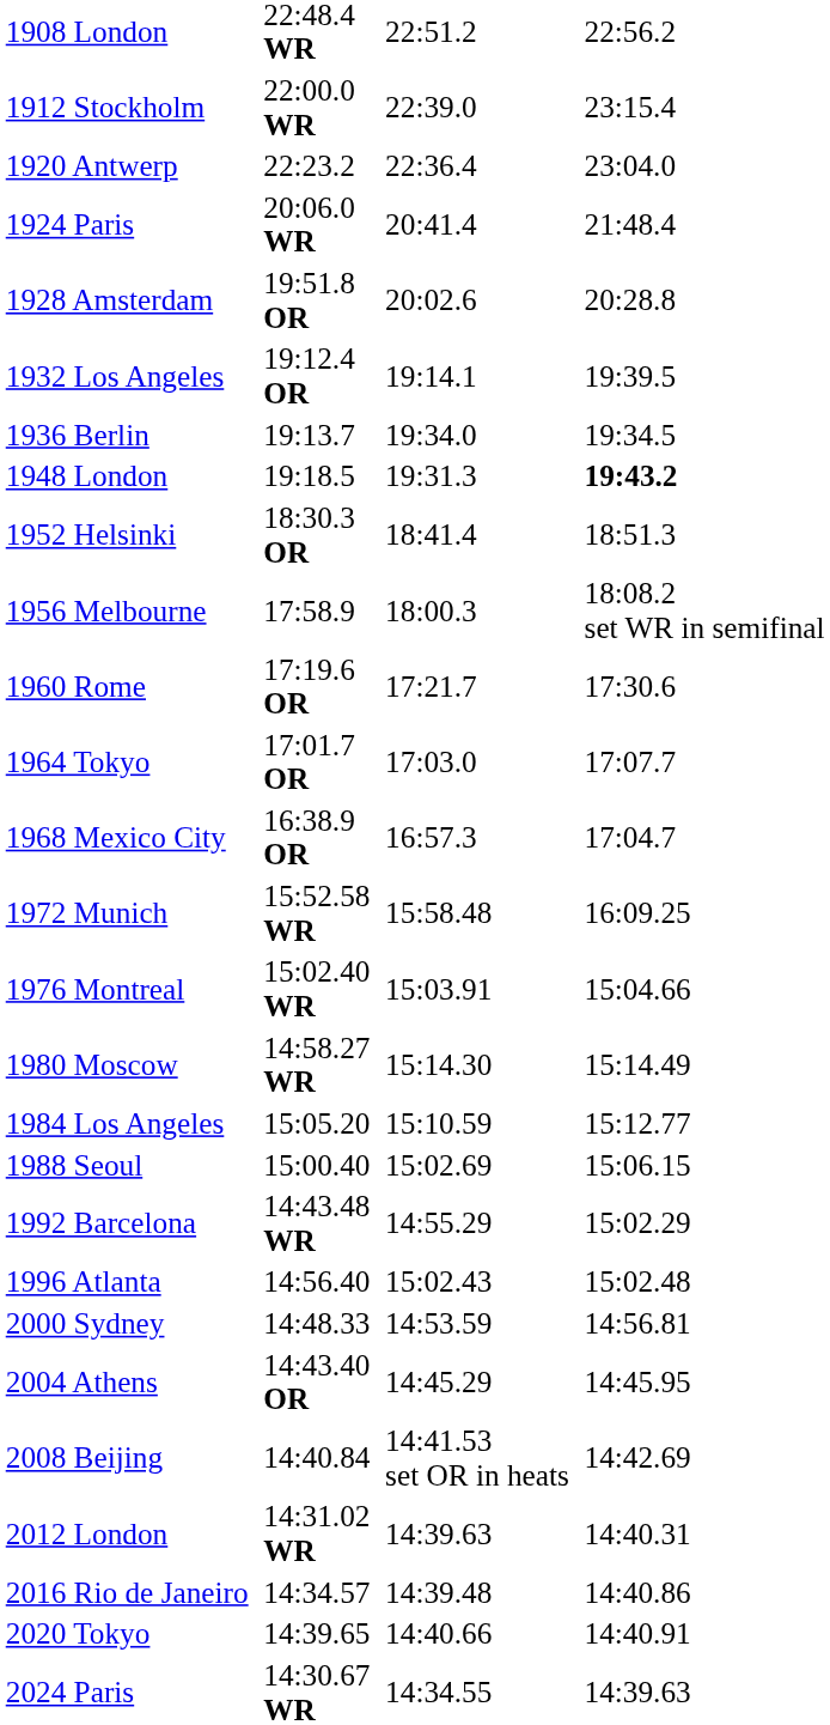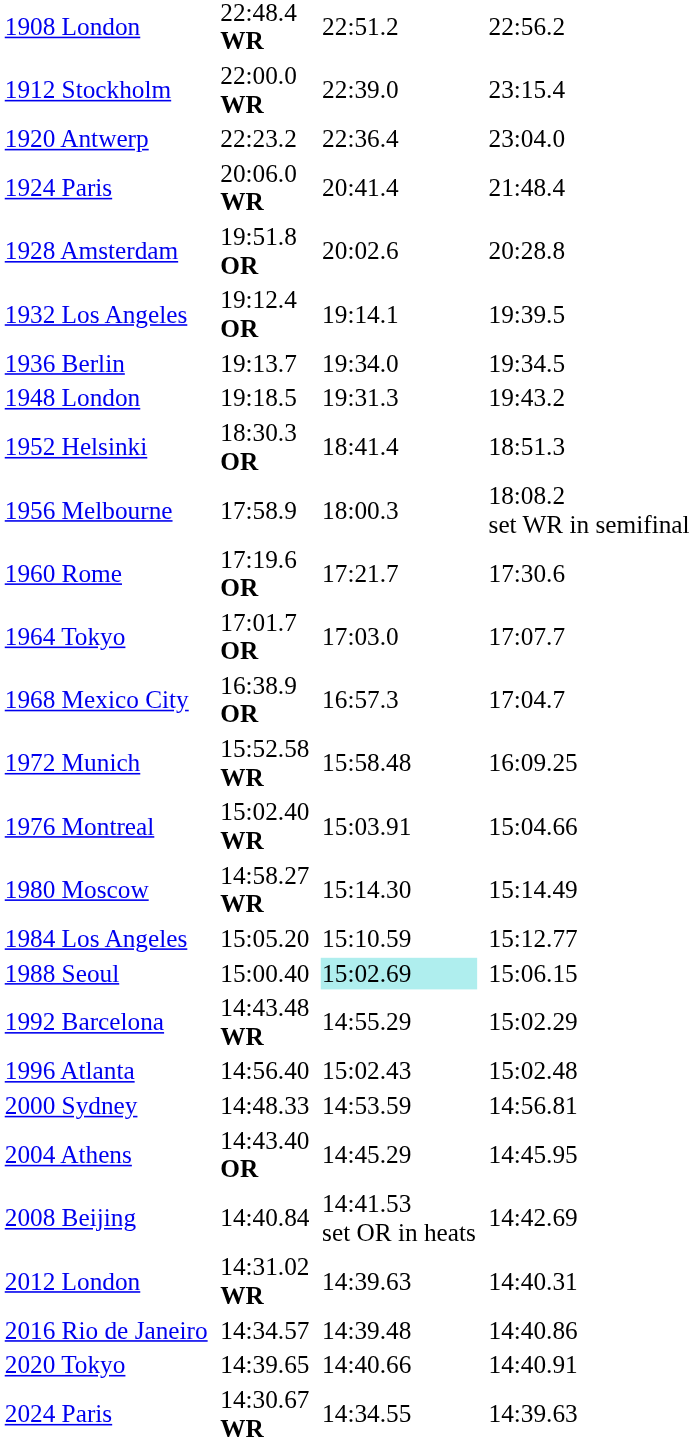1948 London | column 4: bold -> normal
1988 Seoul | column 3: no background -> paleturquoise background
